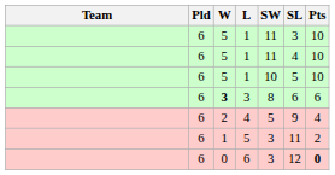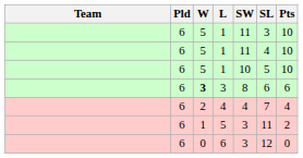row 6 | SW: 5 -> 4
row 6 | SL: 9 -> 7
row 8 | Pts: bold -> normal
